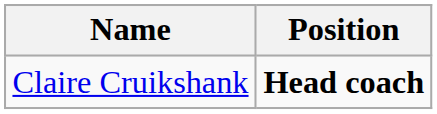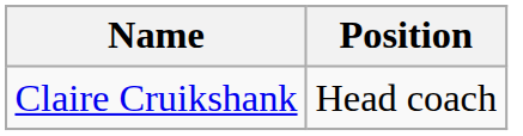Claire Cruikshank | Position: bold -> normal
